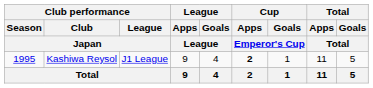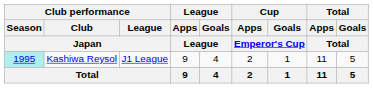Kashiwa Reysol | Club performance / Season / Japan: no background -> paleturquoise background
Kashiwa Reysol | Cup / Apps / Emperor's Cup: bold -> normal
